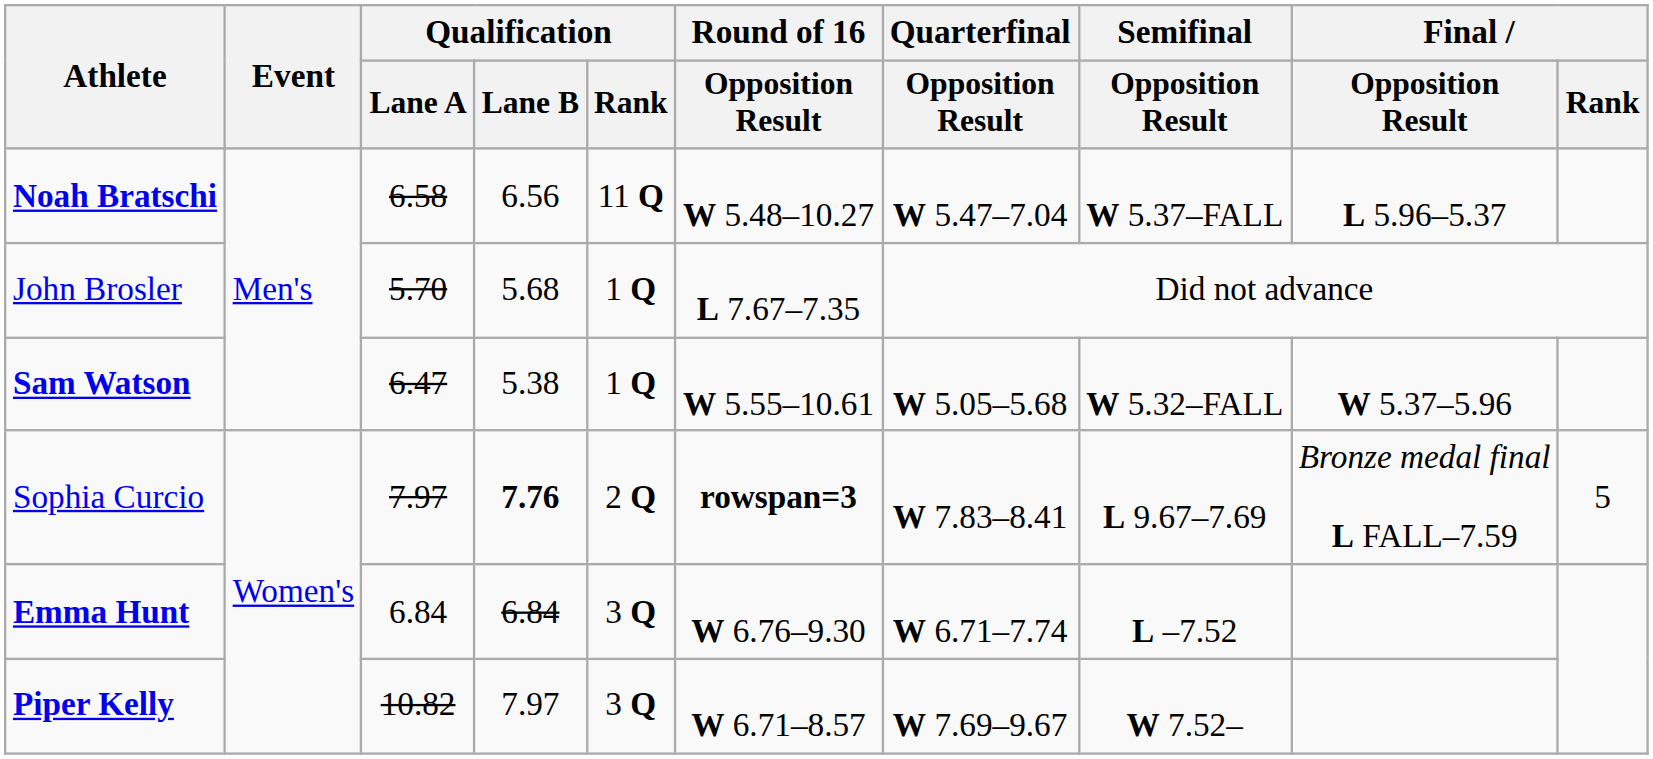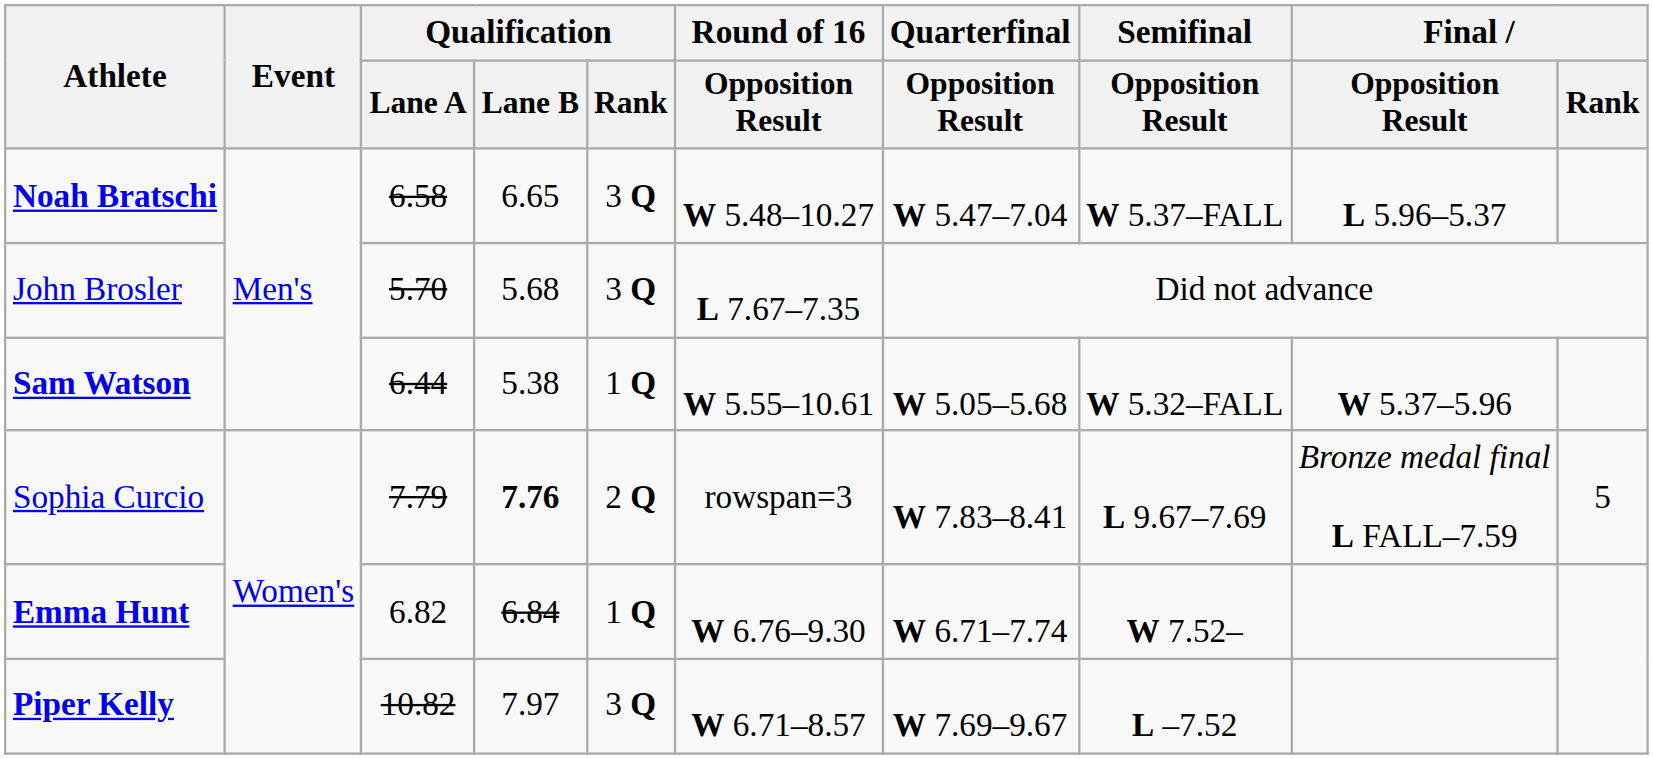Noah Bratschi | Qualification / Lane B: 6.56 -> 6.65
Noah Bratschi | Qualification / Rank: 11 Q -> 3 Q
John Brosler | Qualification / Rank: 1 Q -> 3 Q
Sam Watson | Qualification / Lane A: 6.47 -> 6.44
Sophia Curcio | Qualification / Lane A: 7.97 -> 7.79
Sophia Curcio | Round of 16 / Opposition Result: bold -> normal
Emma Hunt | Qualification / Lane A: 6.84 -> 6.82
Emma Hunt | Qualification / Rank: 3 Q -> 1 Q
Emma Hunt | Semifinal / Opposition Result: L –7.52 -> W 7.52–
Piper Kelly | Semifinal / Opposition Result: W 7.52– -> L –7.52
